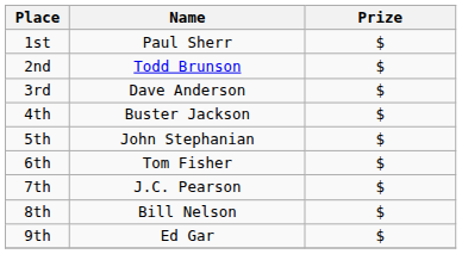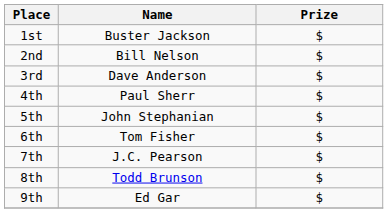1st | Name: Paul Sherr -> Buster Jackson
2nd | Name: Todd Brunson -> Bill Nelson
4th | Name: Buster Jackson -> Paul Sherr
8th | Name: Bill Nelson -> Todd Brunson
